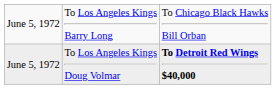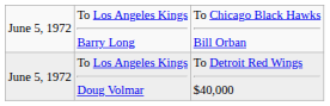June 5, 1972 / To Los Angeles Kings Doug Volmar | column 3: bold -> normal
